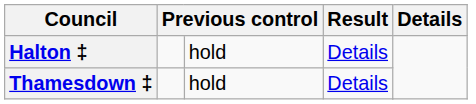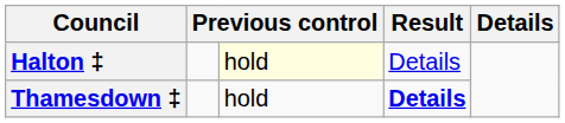Halton ‡ | column 3: no background -> lightyellow background
Thamesdown ‡ | column 4: normal -> bold
